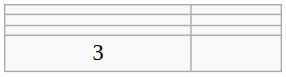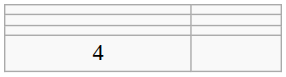row 4 | column 1: 3 -> 4
